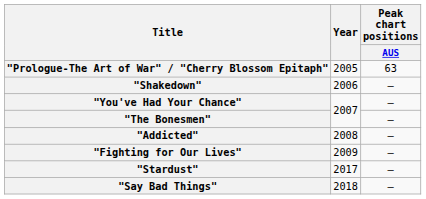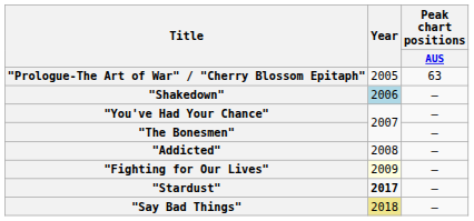"Shakedown" | Year: no background -> lightblue background
"Fighting for Our Lives" | Year: no background -> lightyellow background
"Stardust" | Year: normal -> bold
"Say Bad Things" | Year: no background -> khaki background
